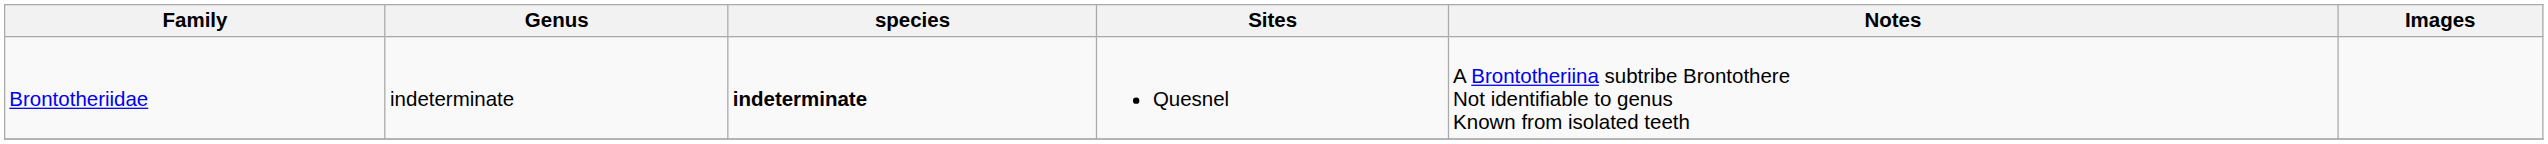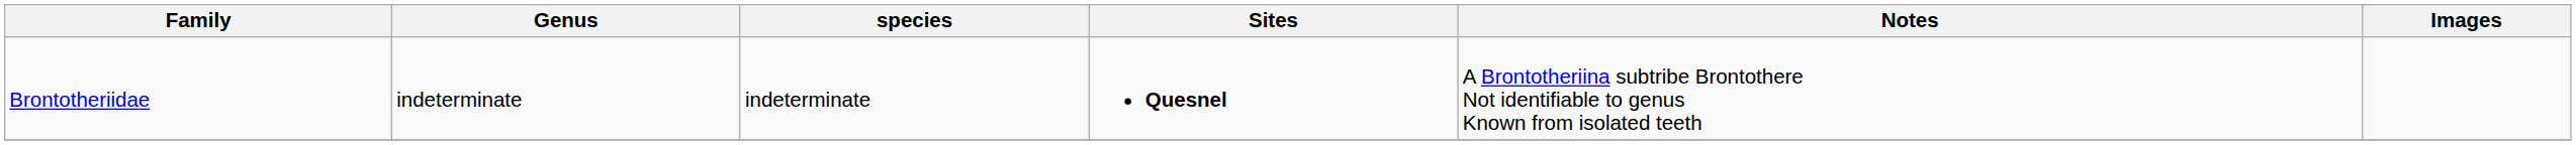Brontotheriidae | species: bold -> normal
Brontotheriidae | Sites: normal -> bold
